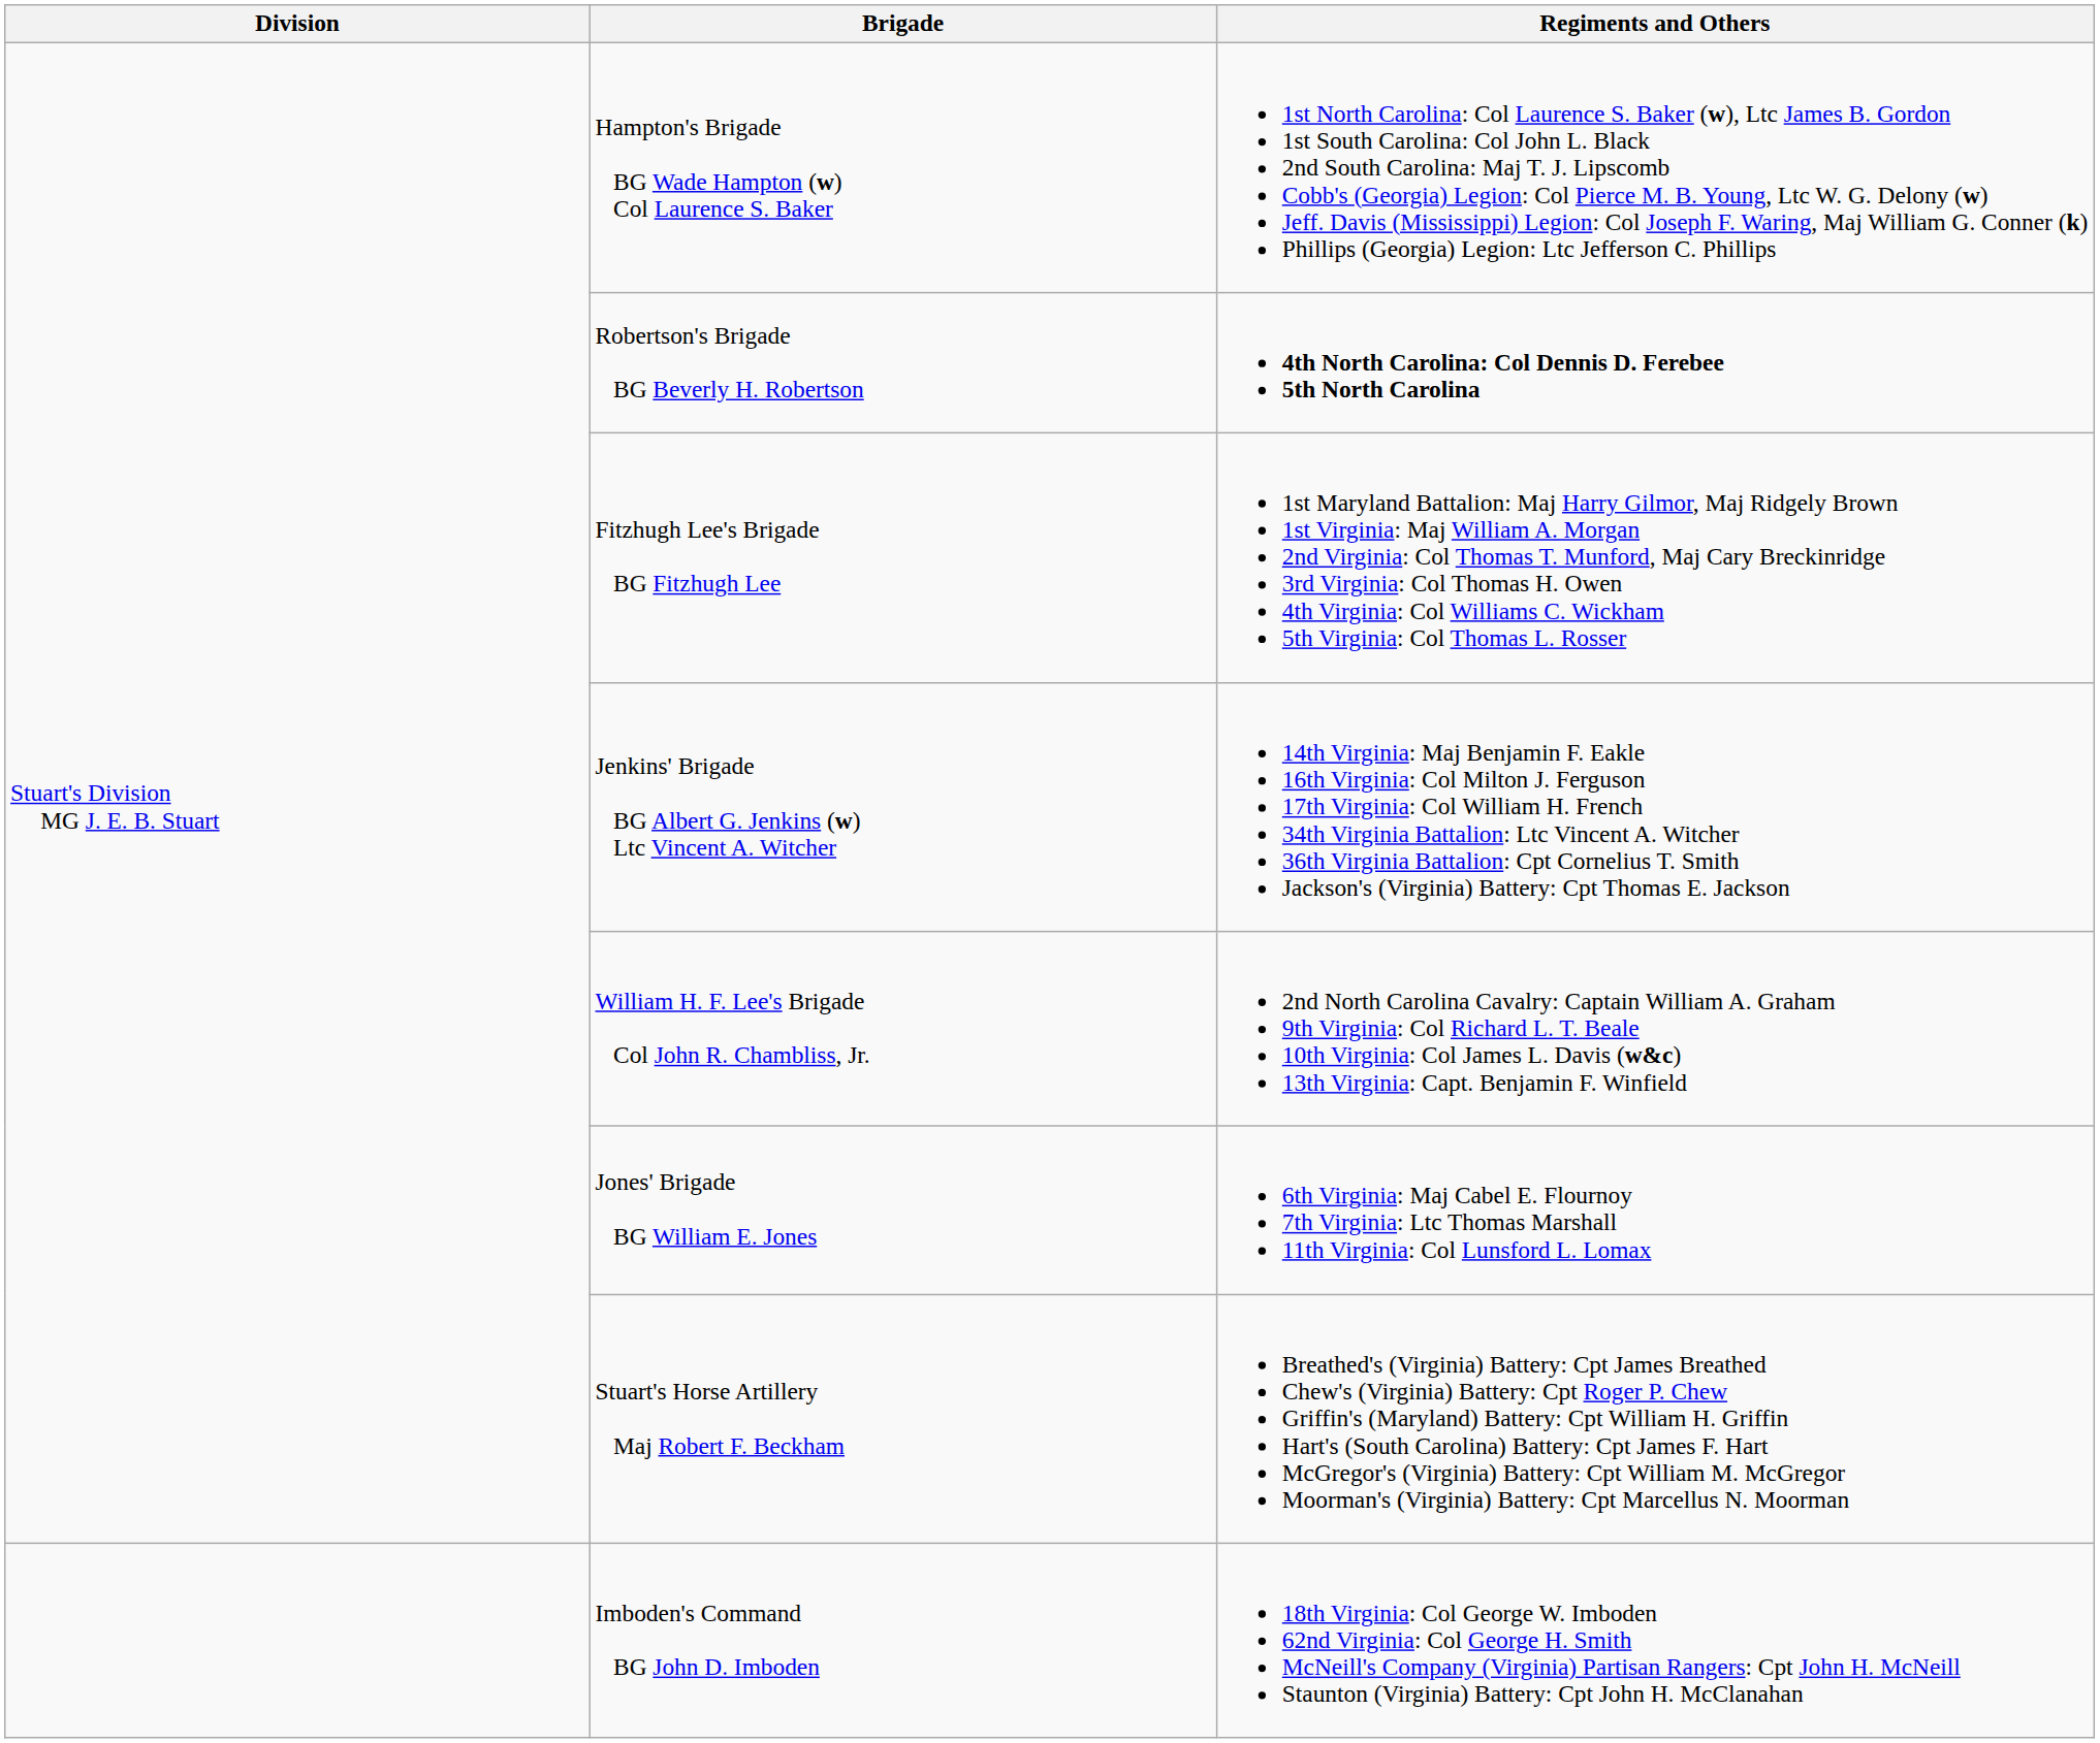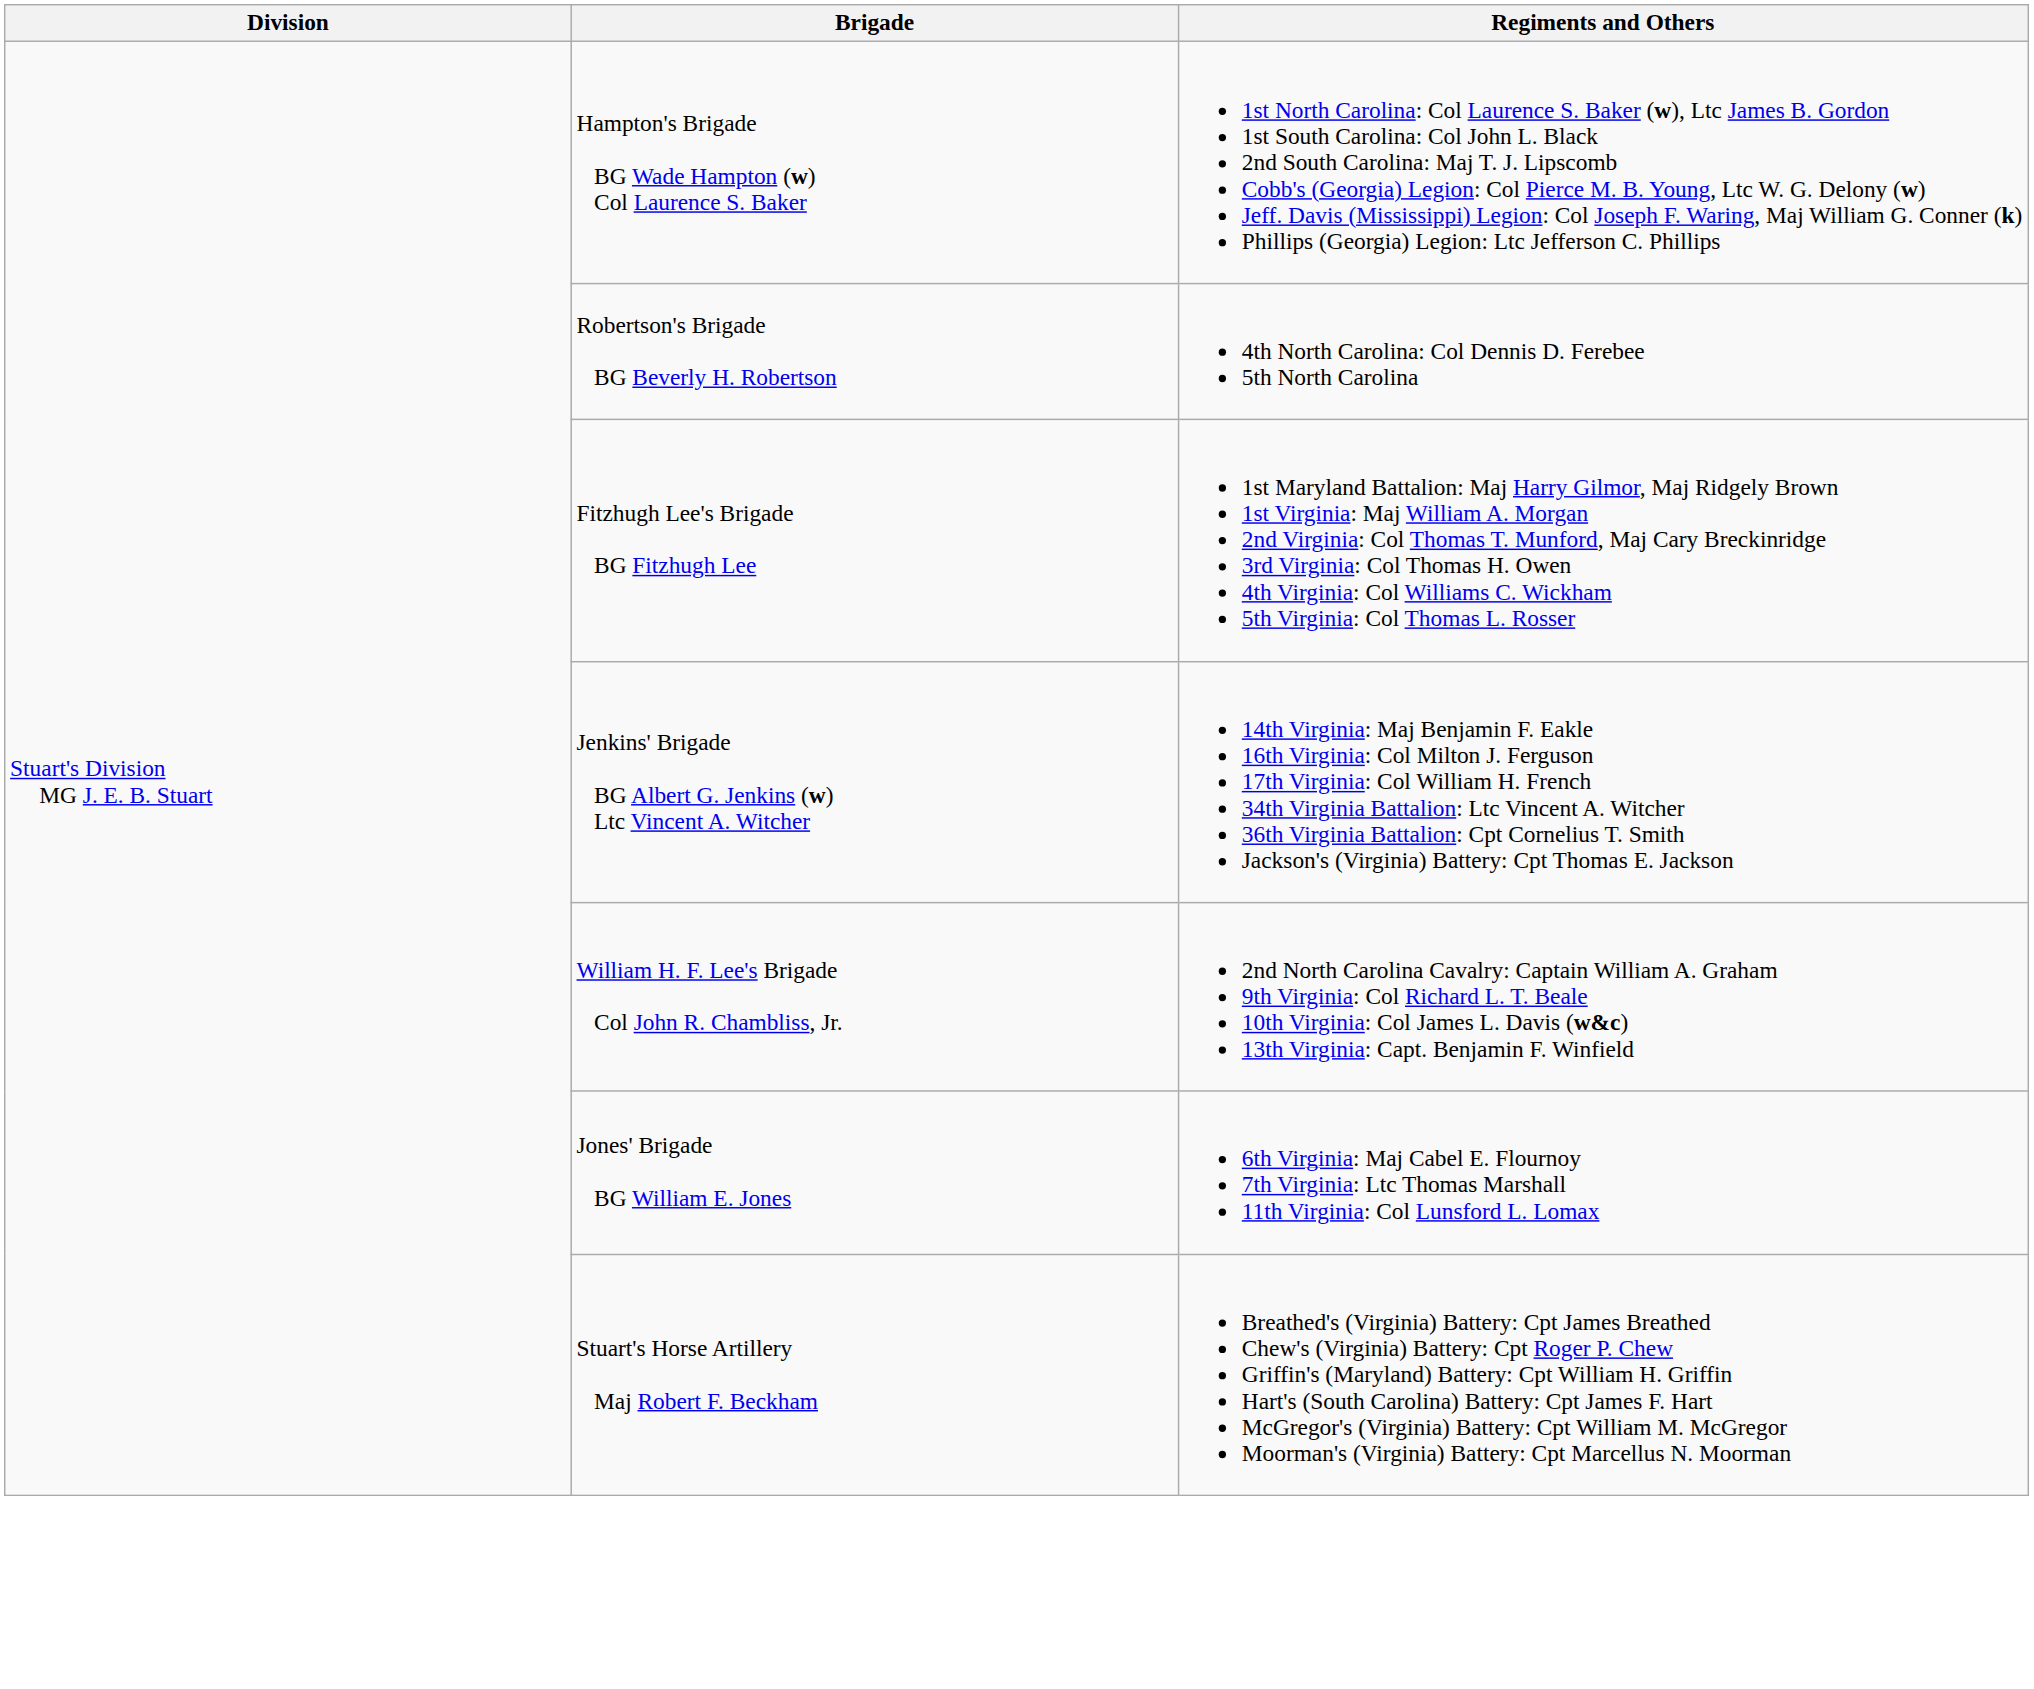Robertson's Brigade BG Beverly H. Robertson | Regiments and Others: bold -> normal
- row: Imboden's Command BG John D. Imboden | 18th Virginia: Col George W. Imboden 62nd Virginia: Col George H. Smith McNeill's Company (Virginia) Partisan Rangers: Cpt John H. McNeill Staunton (Virginia) Battery: Cpt John H. McClanahan
